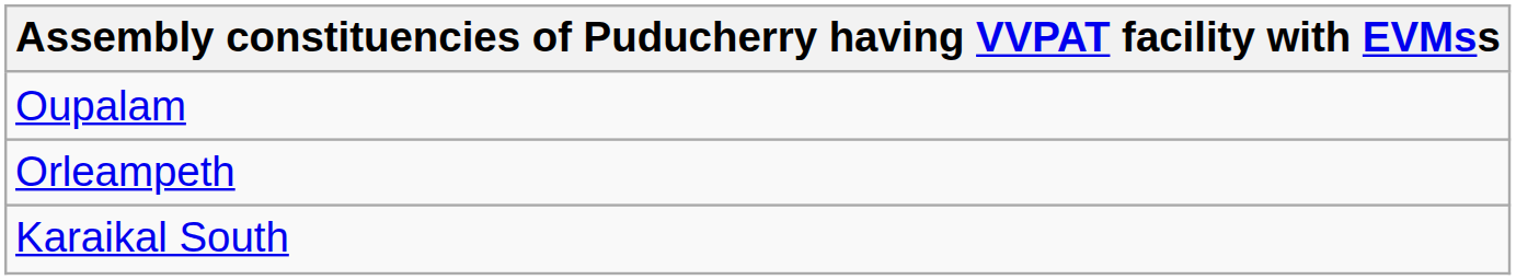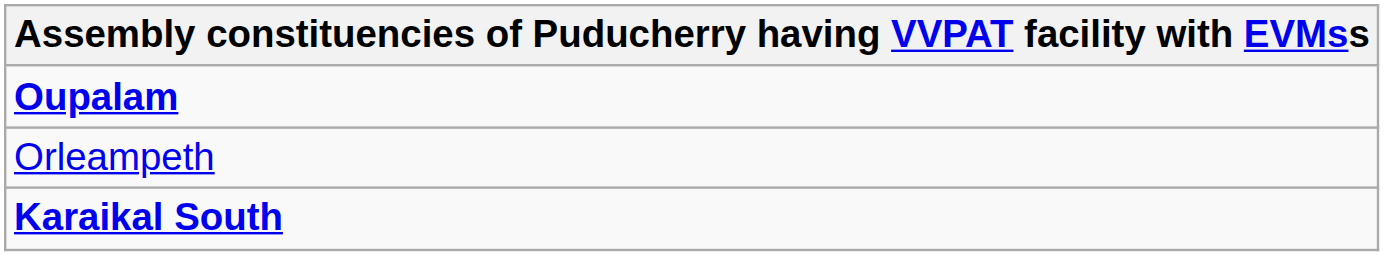Oupalam | column 1: normal -> bold
Karaikal South | column 1: normal -> bold
